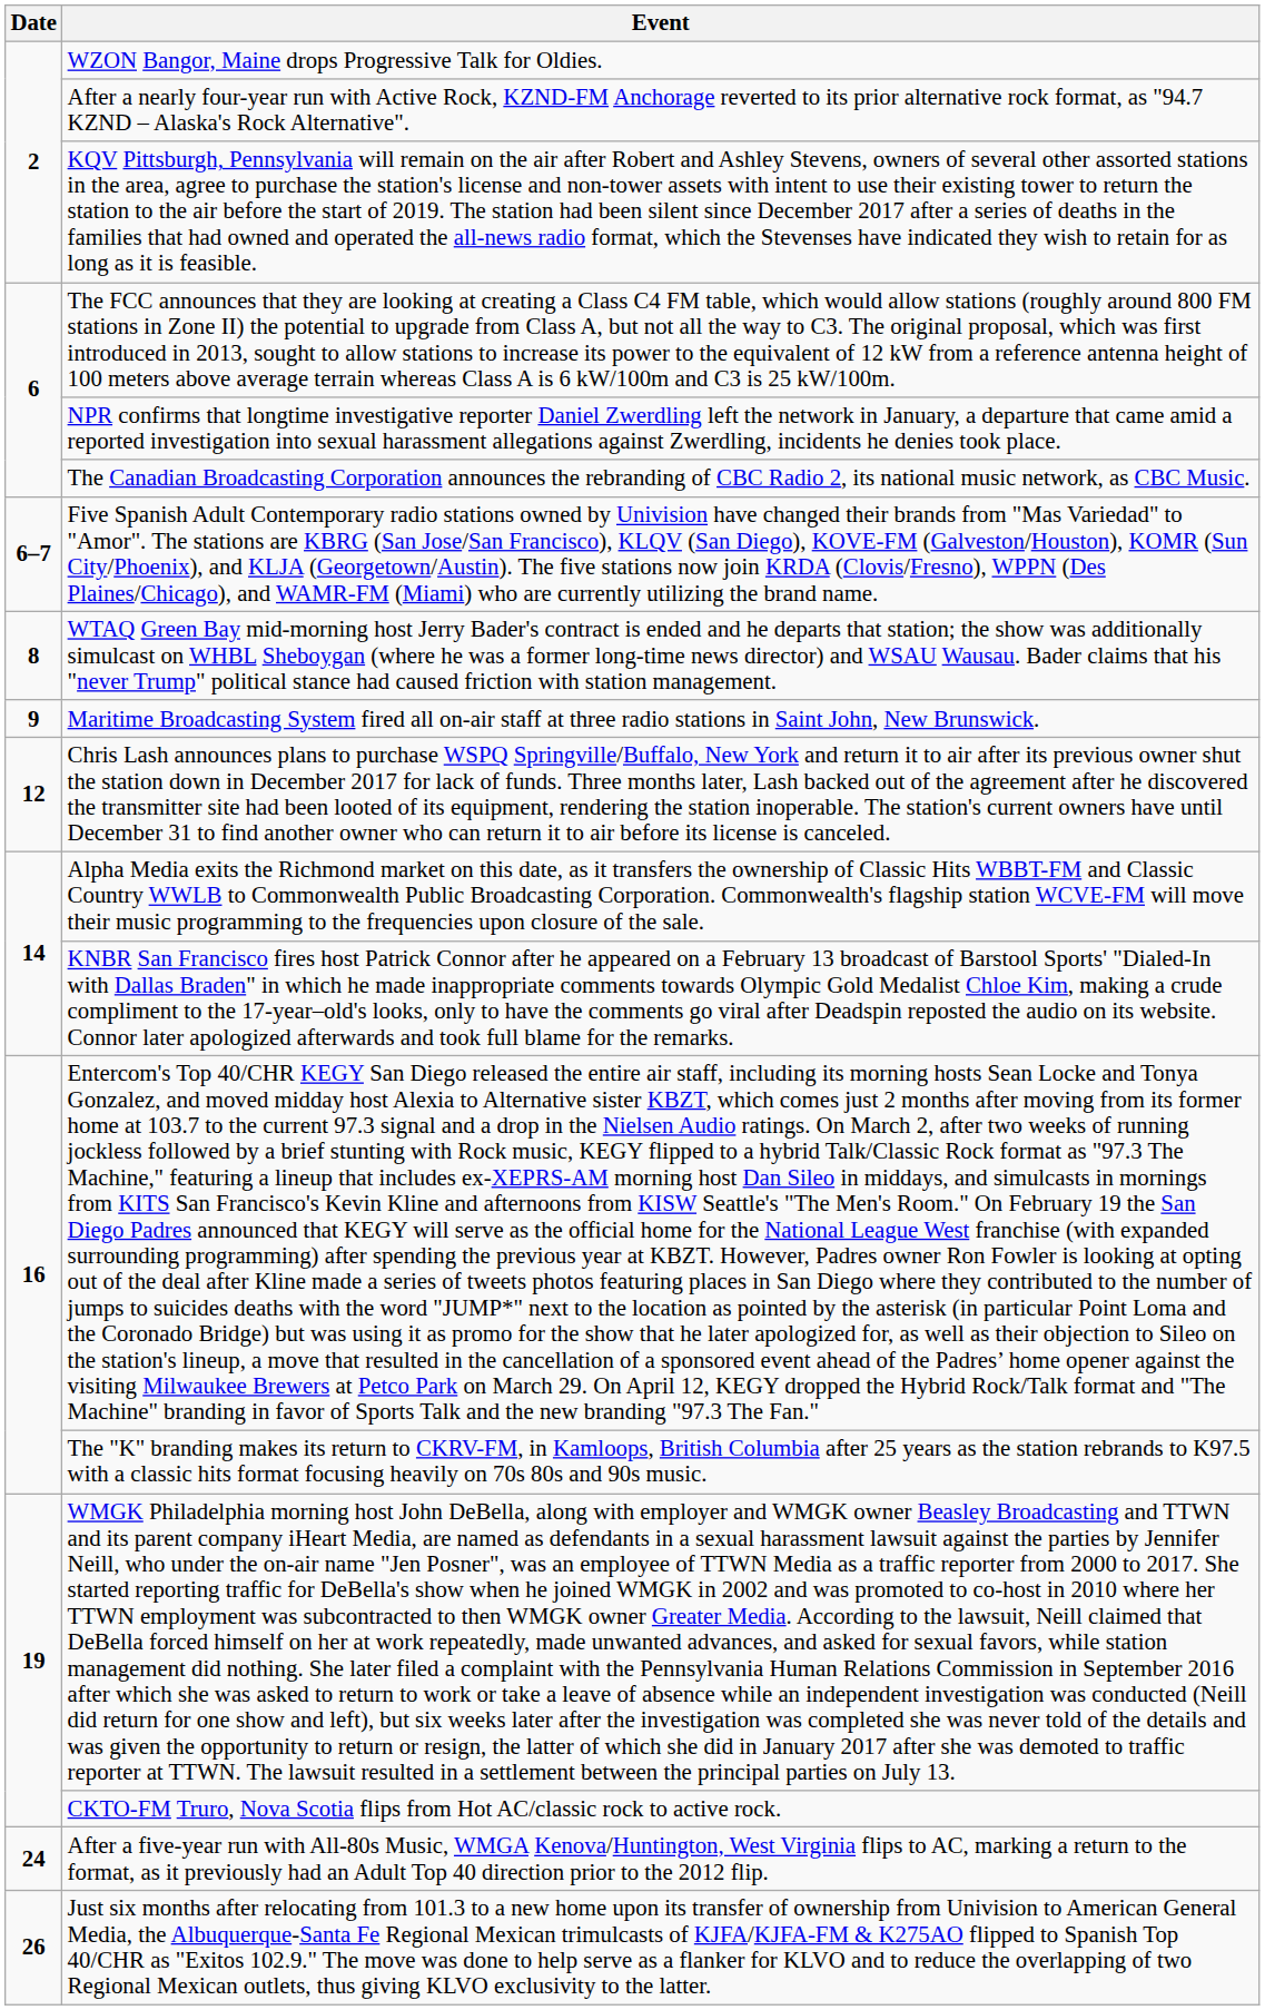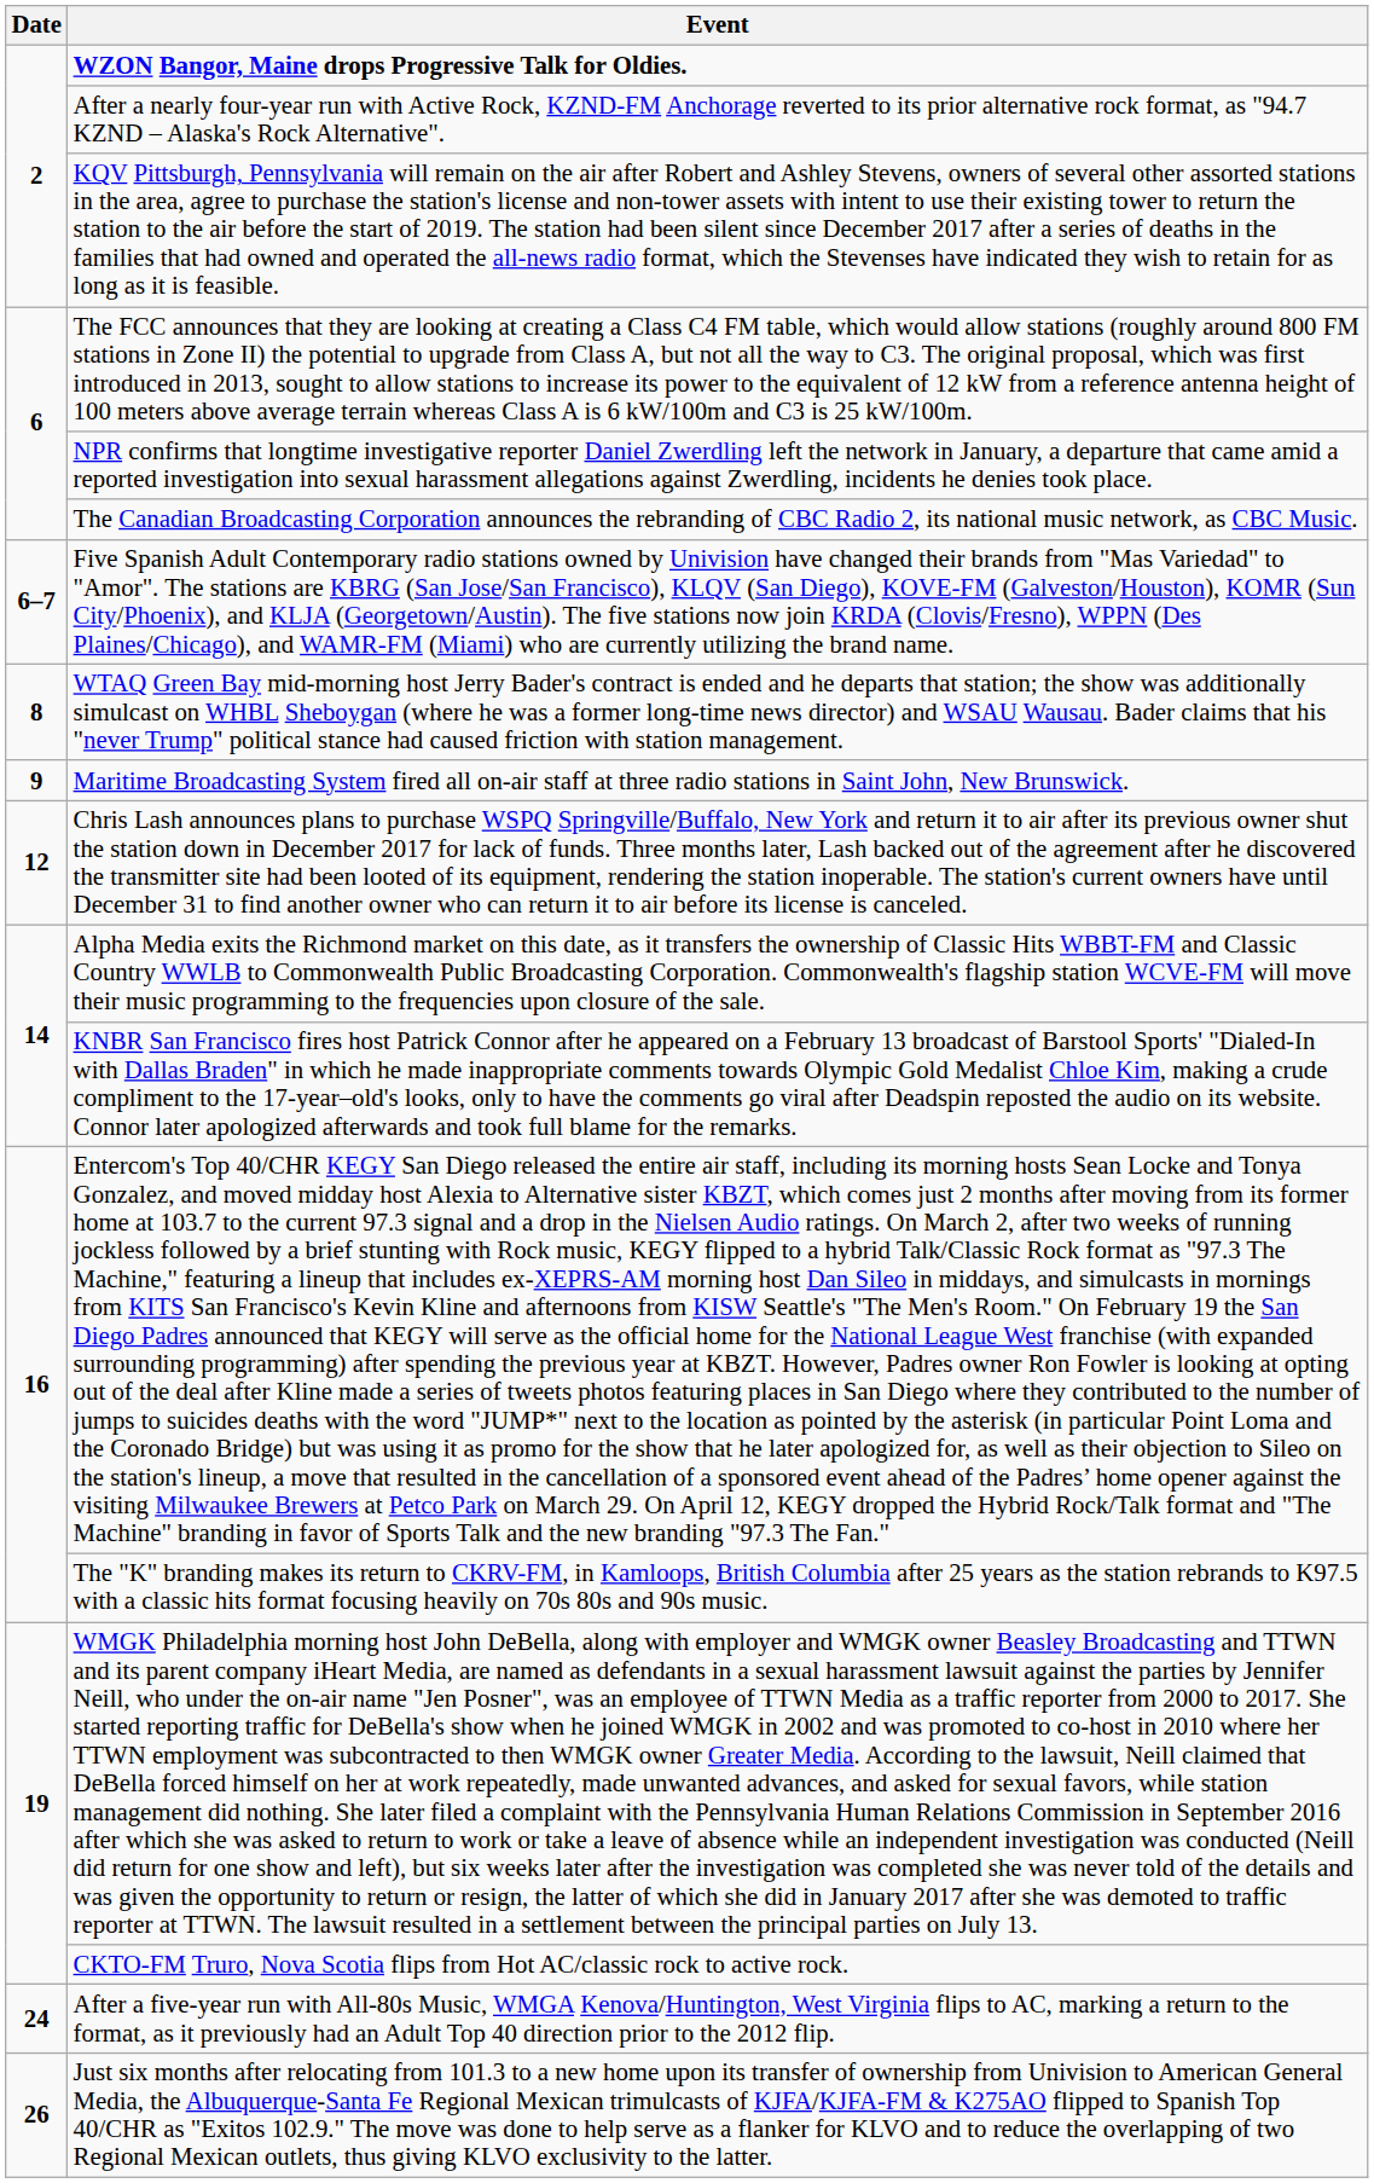WZON Bangor, Maine drops Progressive Talk for Oldies. | Event: normal -> bold
